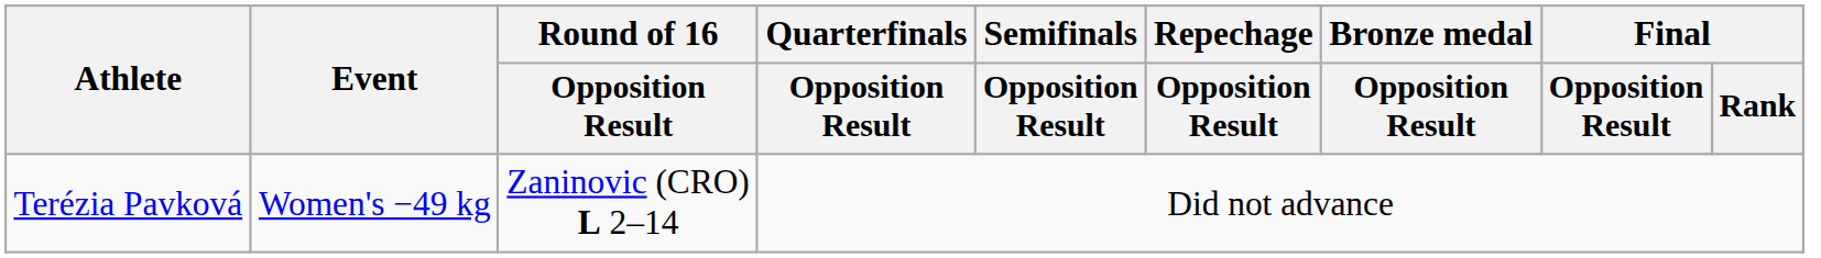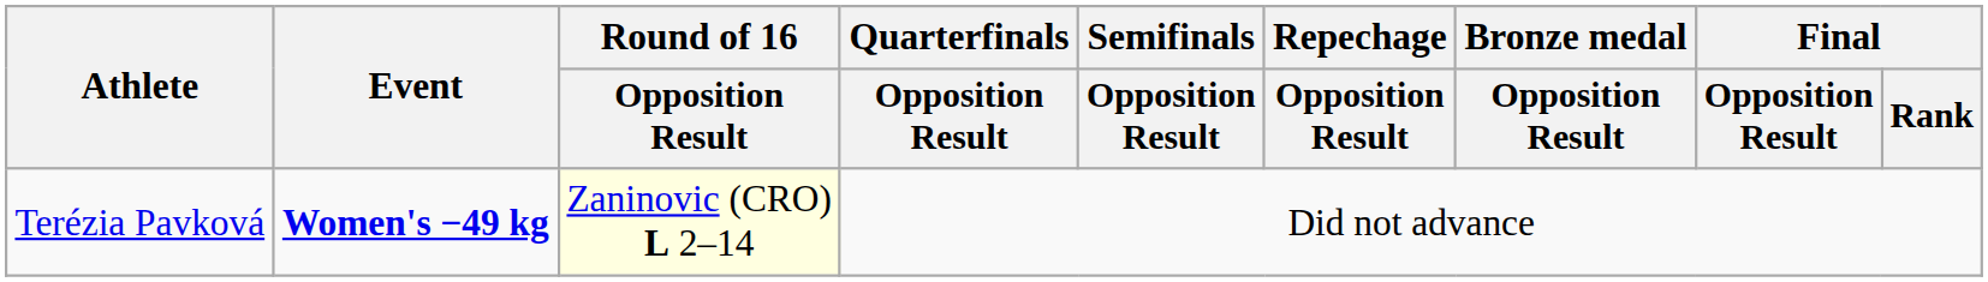Terézia Pavková | Event: normal -> bold
Terézia Pavková | Round of 16 / Opposition Result: no background -> lightyellow background
